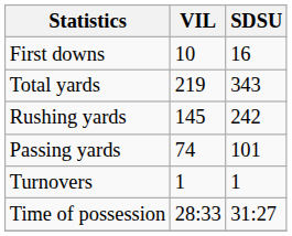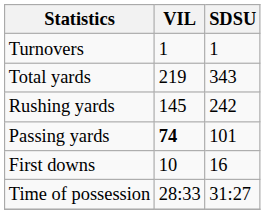rows swapped: First downs <-> Turnovers
Passing yards | VIL: normal -> bold
